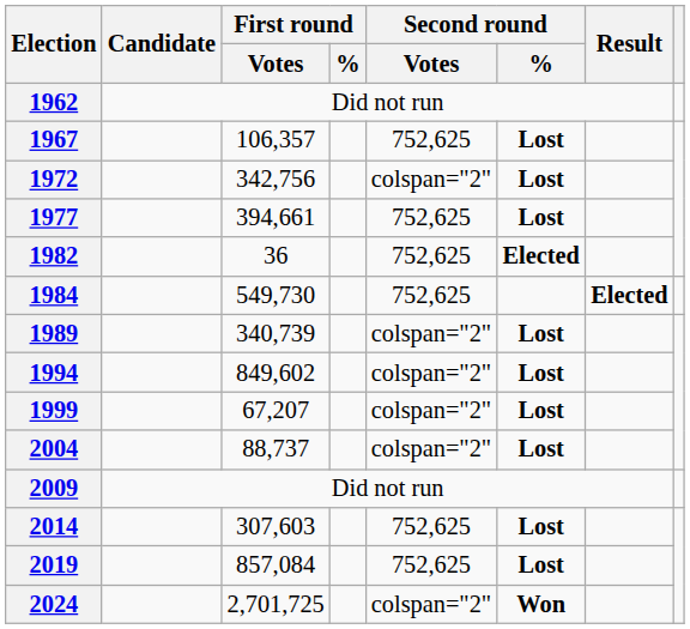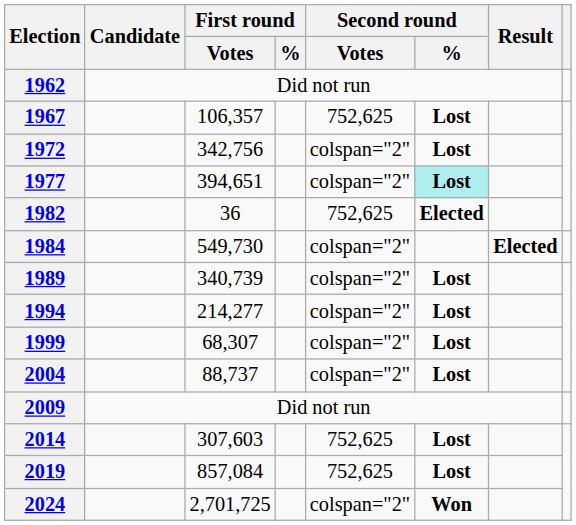1977 | First round / Votes: 394,661 -> 394,651
1977 | Second round / Votes: 752,625 -> colspan="2"
1977 | Second round / %: no background -> paleturquoise background
1984 | Second round / Votes: 752,625 -> colspan="2"
1994 | First round / Votes: 849,602 -> 214,277
1999 | First round / Votes: 67,207 -> 68,307
